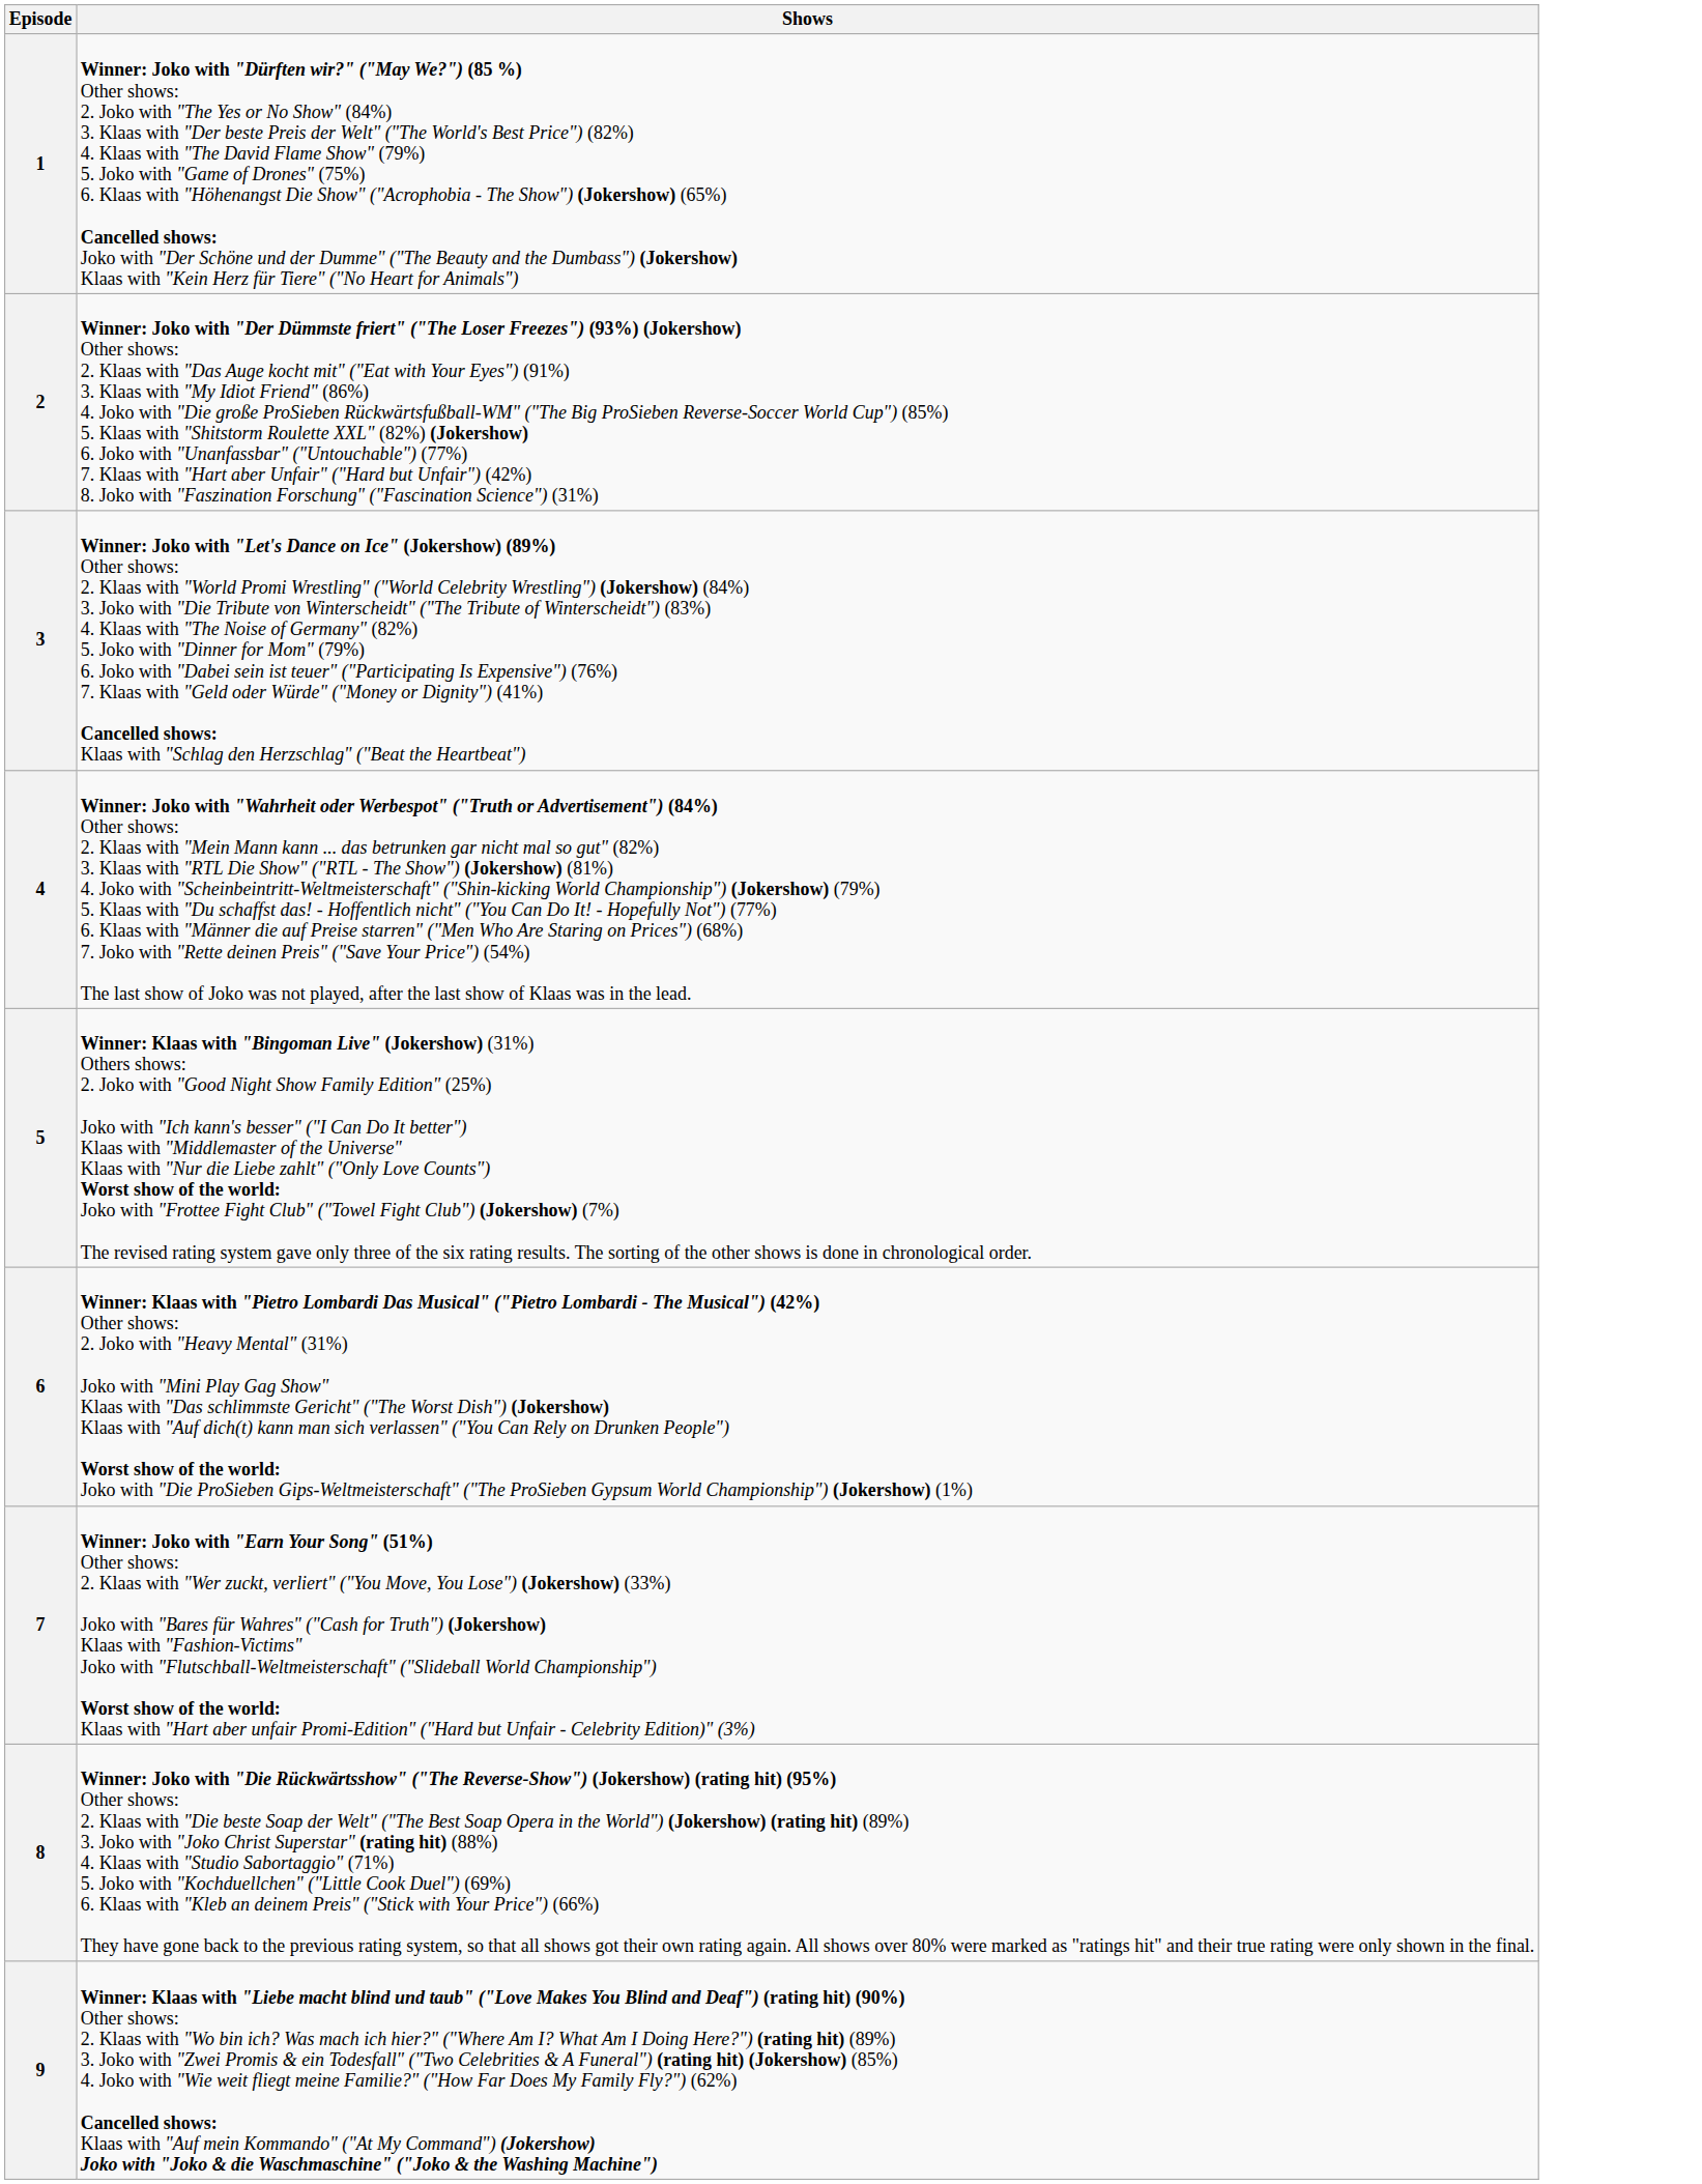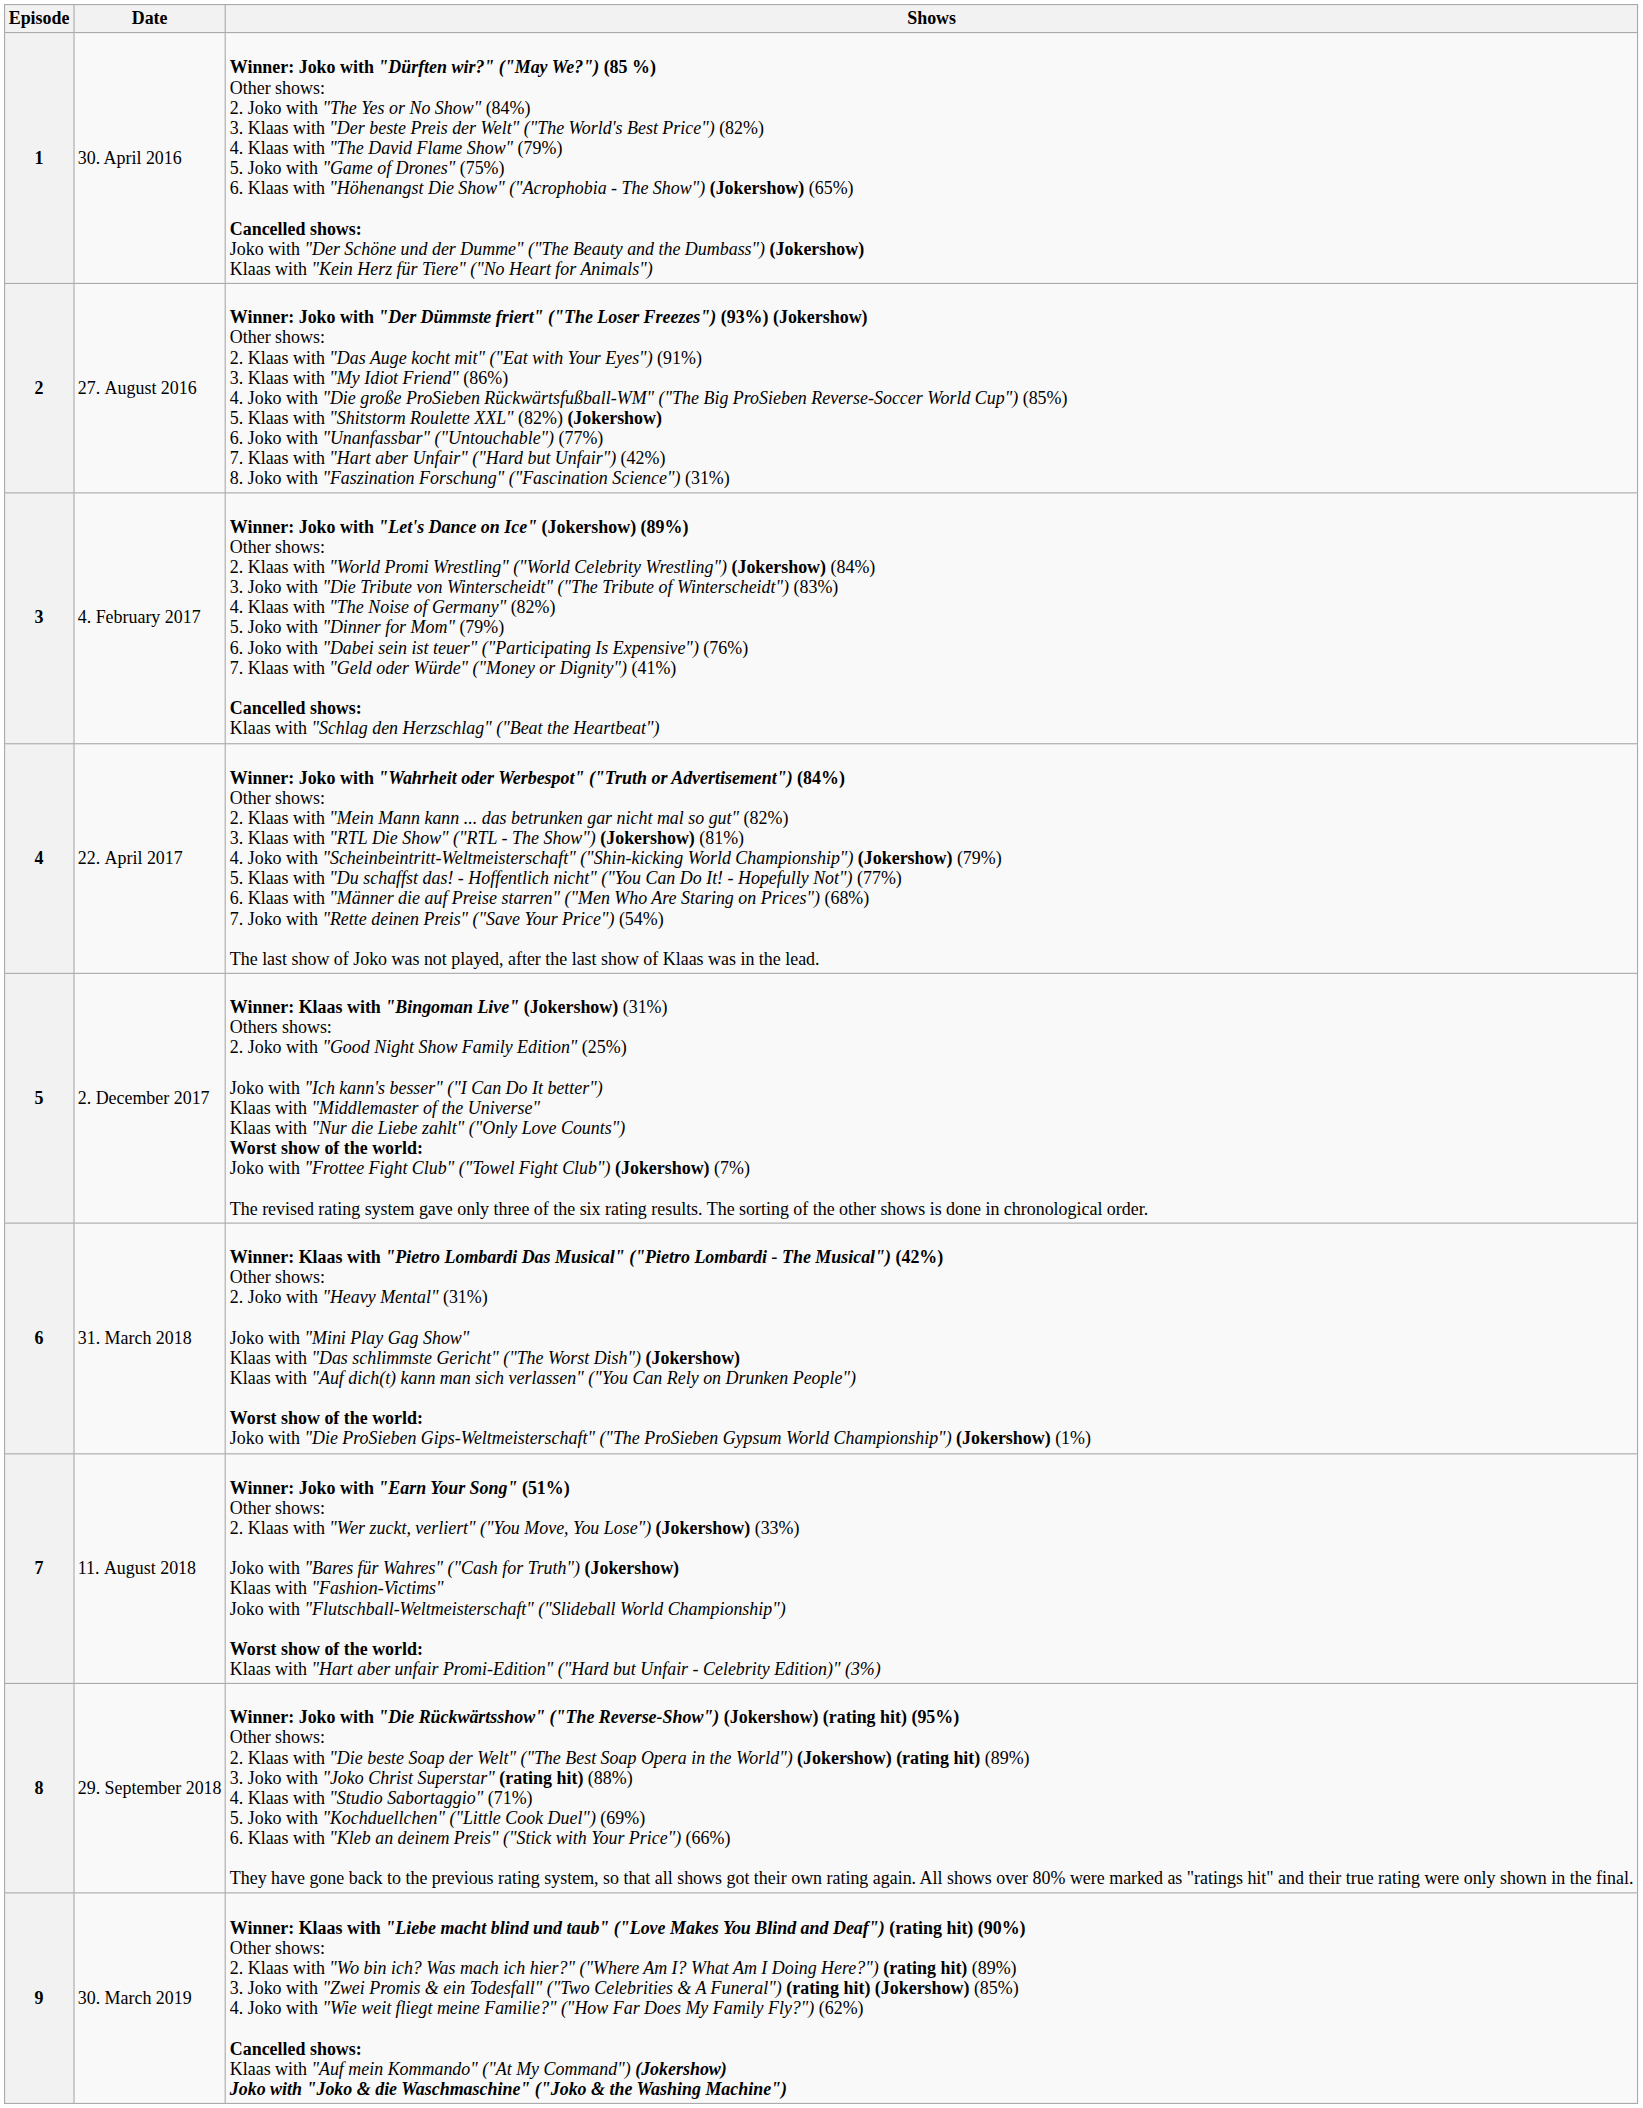+ column: Date | 30. April 2016 | 27. August 2016 | 4. February 2017 | 22. April 2017 | 2. December 2017 | 31. March 2018 | 11. August 2018 | 29. September 2018 | 30. March 2019
